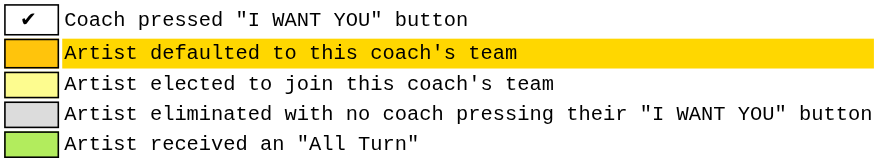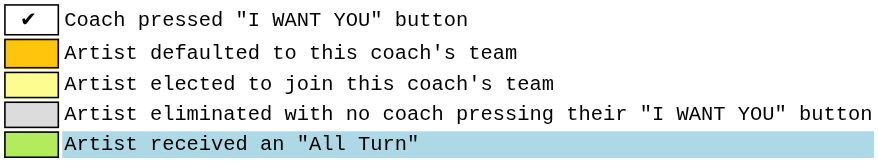Artist defaulted to this coach's team | column 2: gold background -> no background
Artist received an "All Turn" | column 2: no background -> lightblue background
